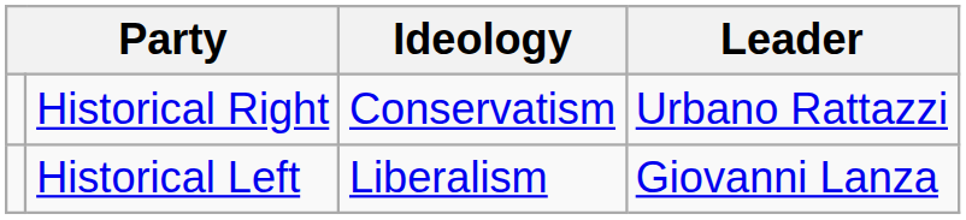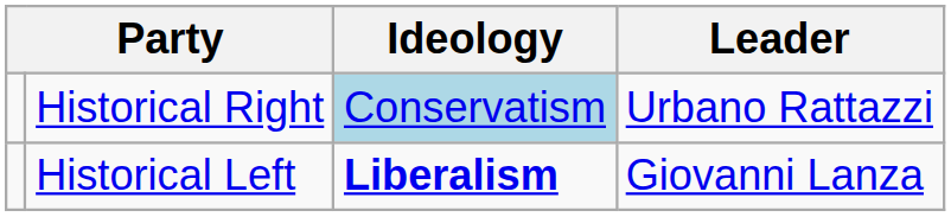Historical Right | Ideology: no background -> lightblue background
Historical Left | Ideology: normal -> bold
